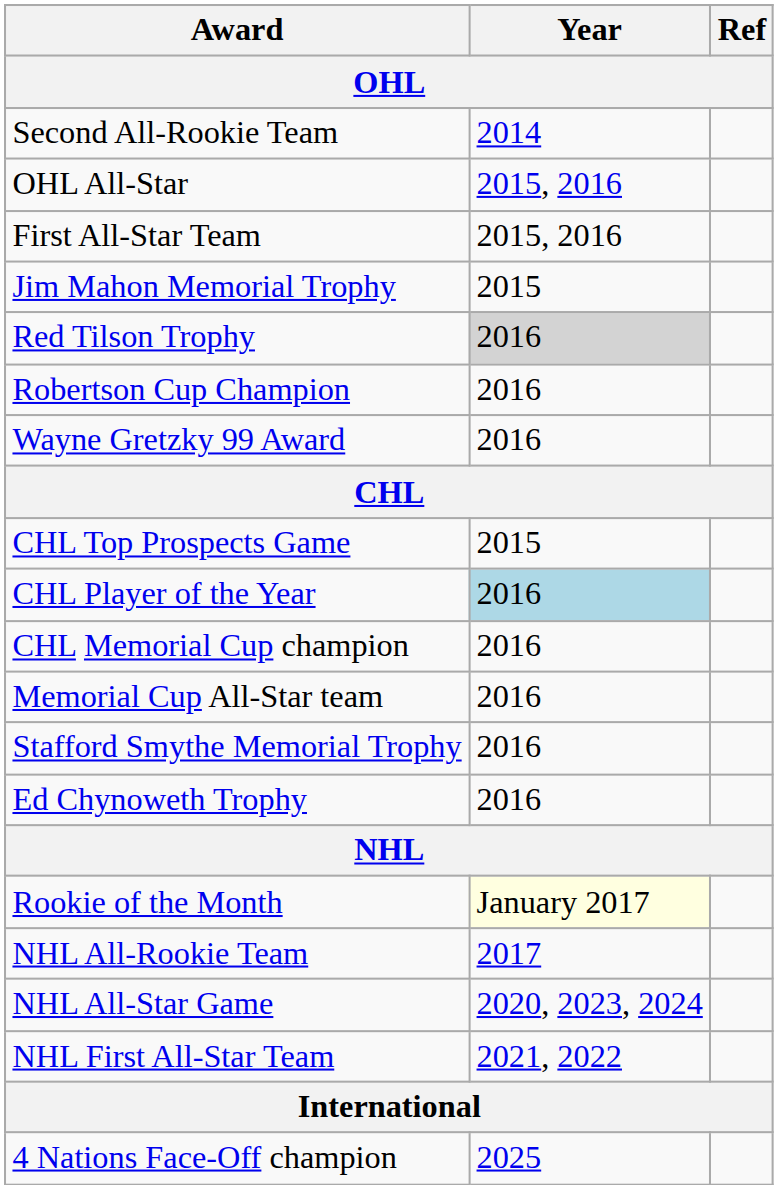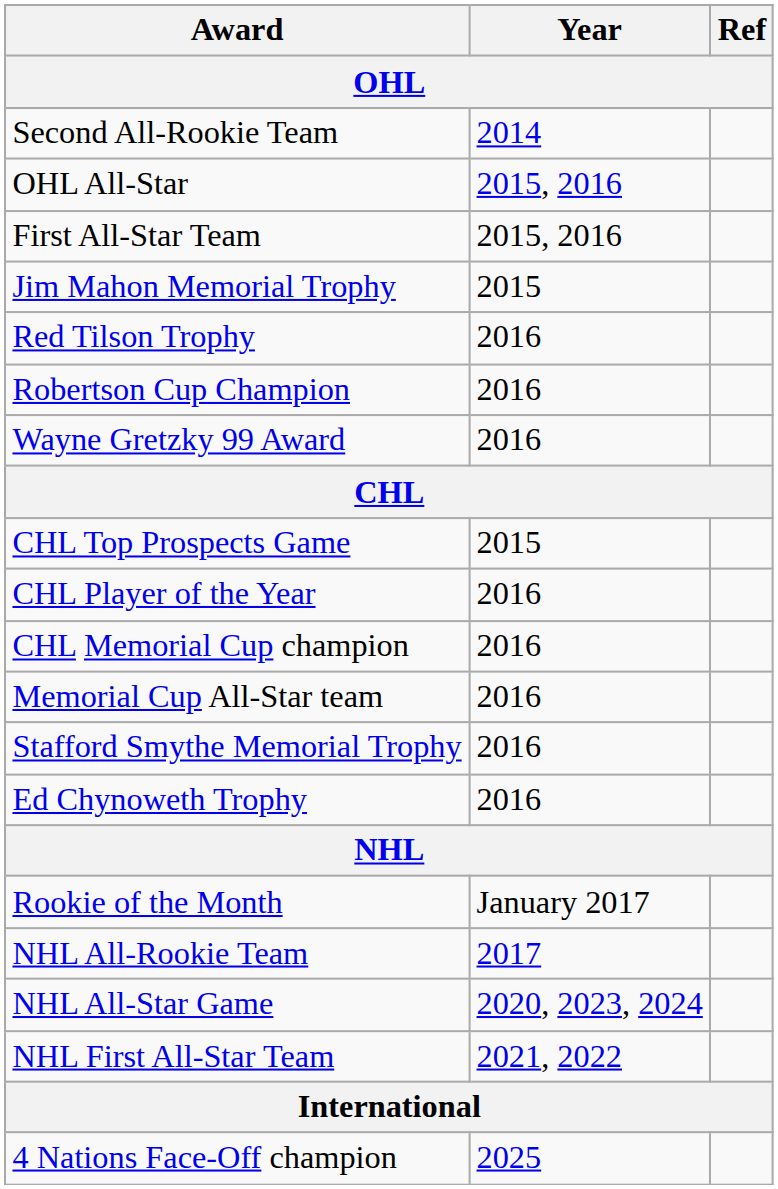Red Tilson Trophy | Year: lightgrey background -> no background
CHL Player of the Year | Year: lightblue background -> no background
Rookie of the Month | Year: lightyellow background -> no background
